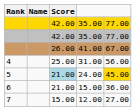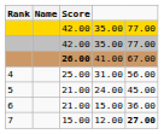41.00 | Score: normal -> bold
24.00 | Score: lightblue background -> no background
24.00 | column 5: gold background -> no background
12.00 | column 5: normal -> bold
